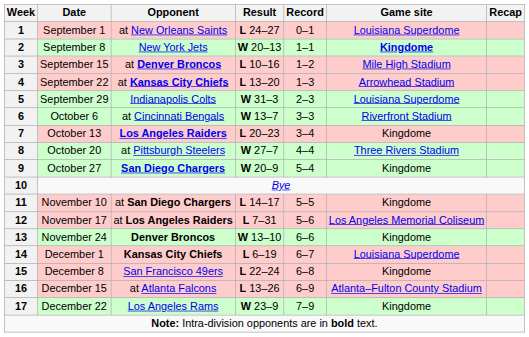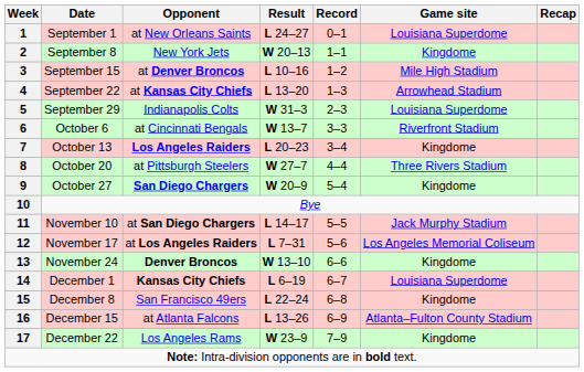2 | Game site: bold -> normal
11 | Game site: Kingdome -> Jack Murphy Stadium
